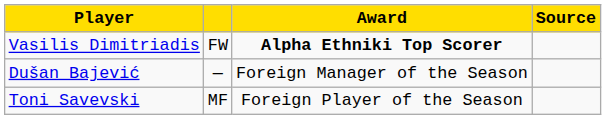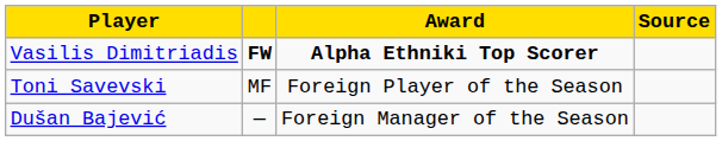Vasilis Dimitriadis | column 2: normal -> bold
rows swapped: Toni Savevski <-> Dušan Bajević
